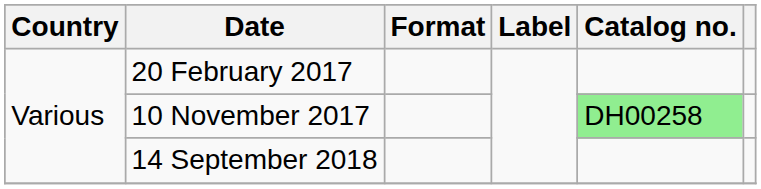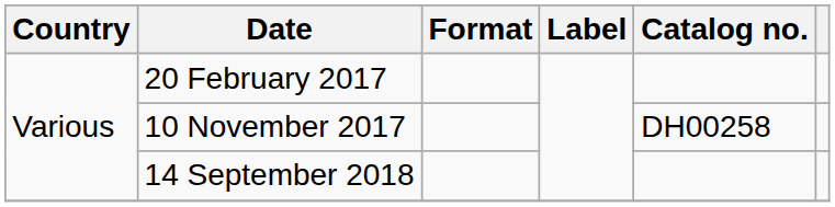10 November 2017 | Catalog no.: lightgreen background -> no background
